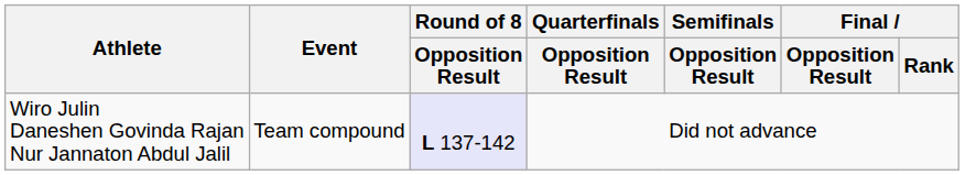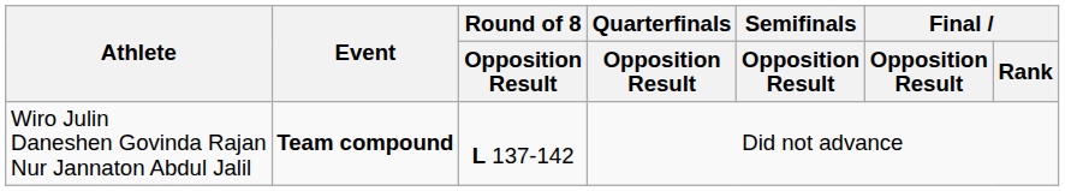Wiro Julin Daneshen Govinda Rajan Nur Jannaton Abdul Jalil | Event: normal -> bold
Wiro Julin Daneshen Govinda Rajan Nur Jannaton Abdul Jalil | Round of 8 / Opposition Result: lavender background -> no background
